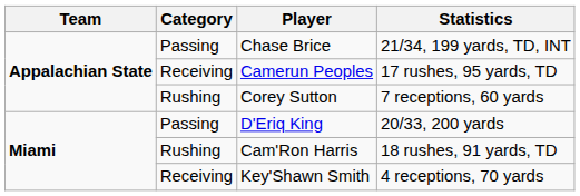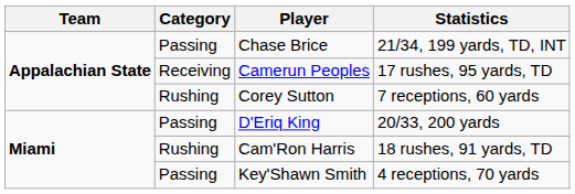Key'Shawn Smith | Category: Receiving -> Passing
